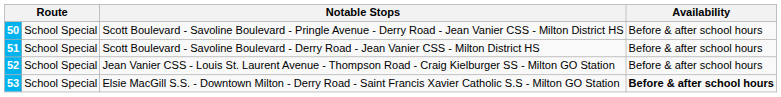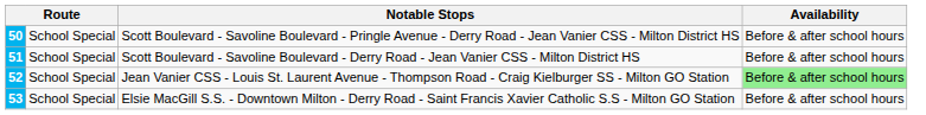52 | Availability: no background -> lightgreen background
53 | Availability: bold -> normal
